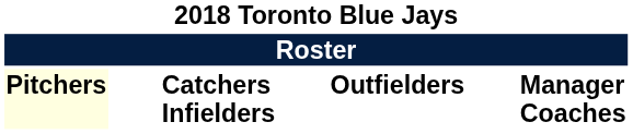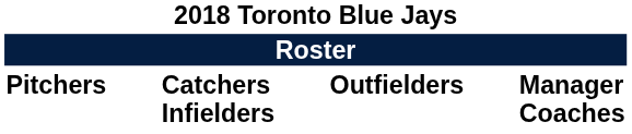Pitchers | column 1: lightyellow background -> no background
